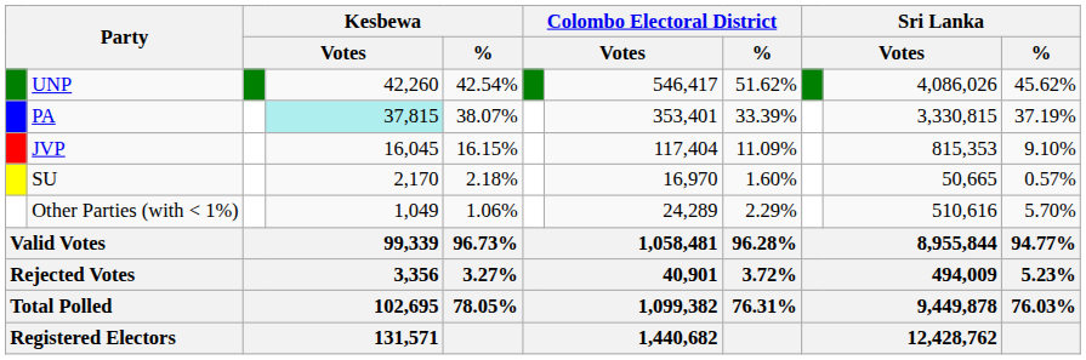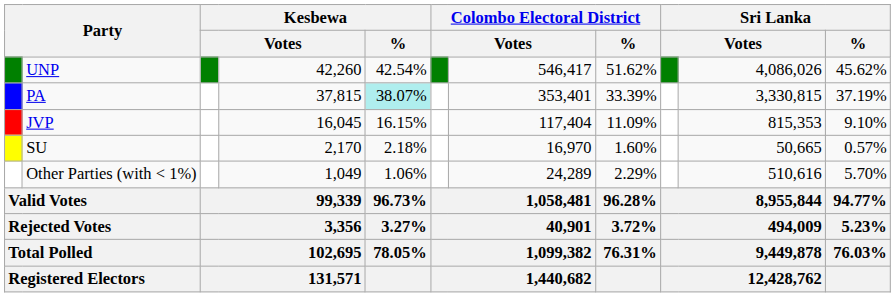PA | column 4: paleturquoise background -> no background
PA | Kesbewa / %: no background -> paleturquoise background
